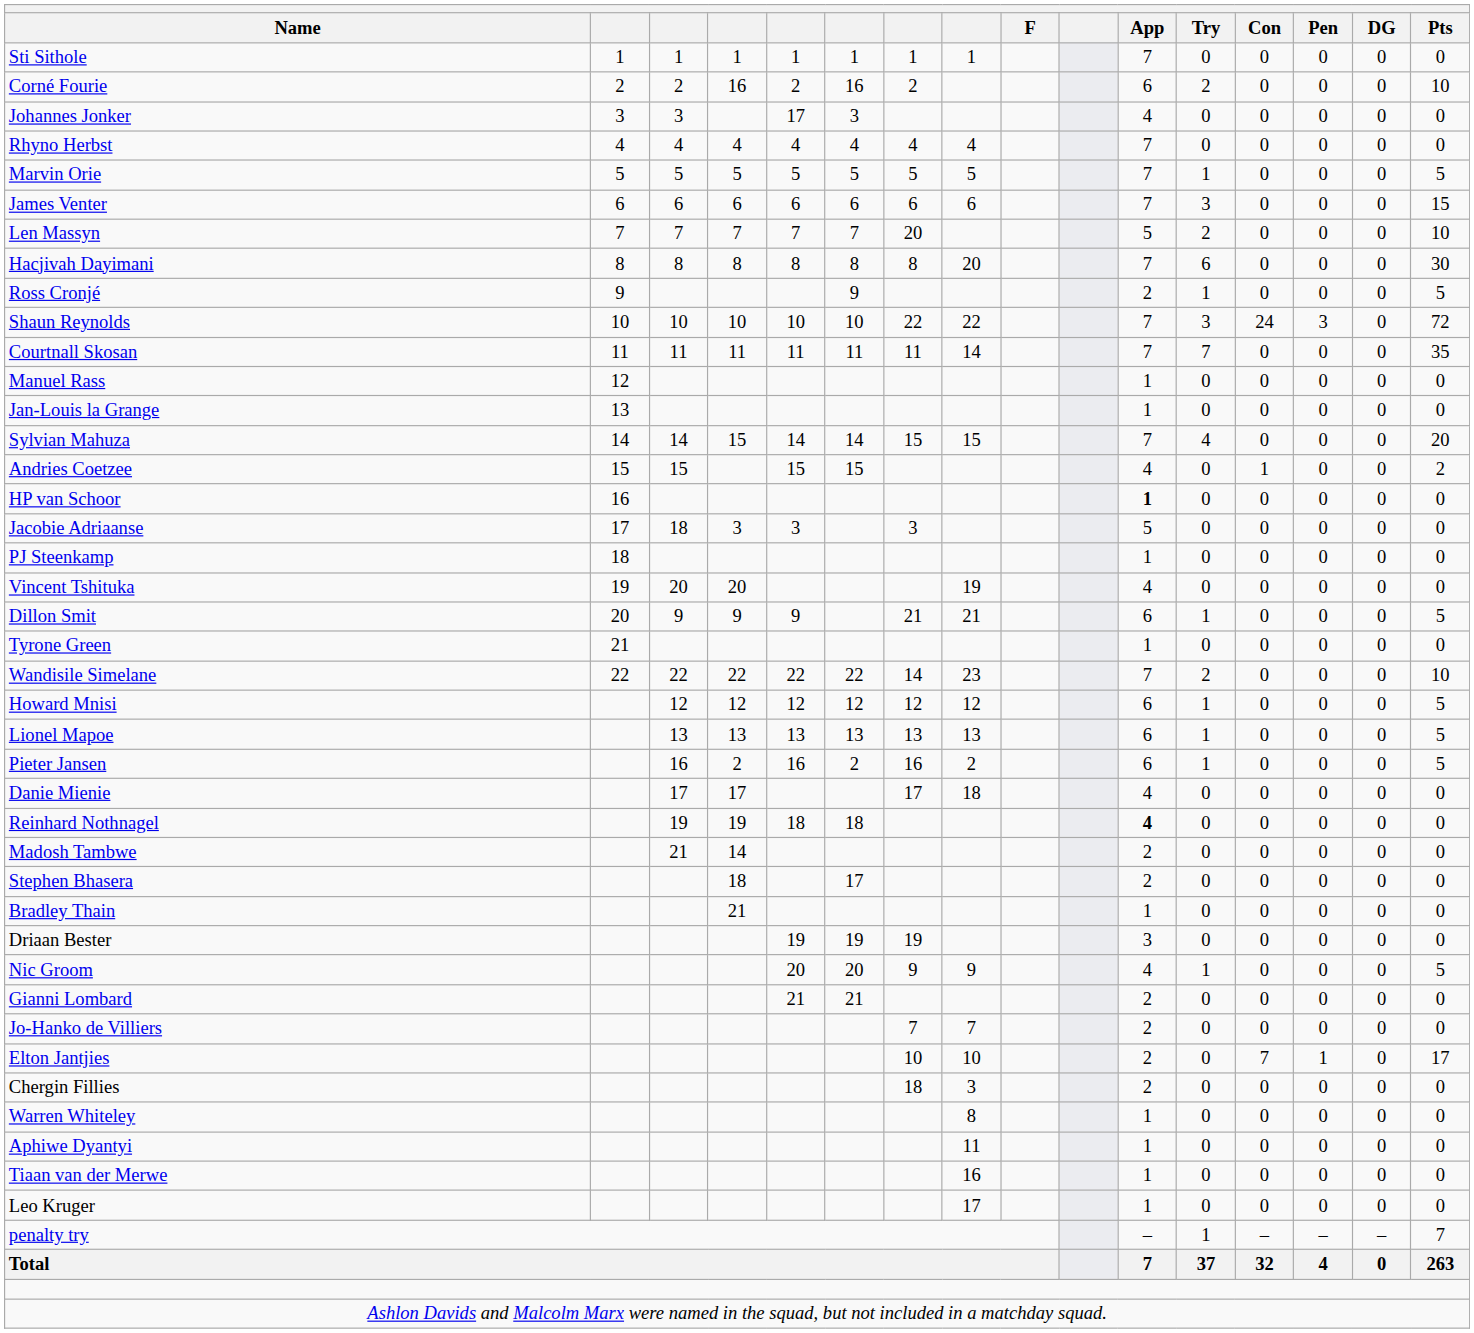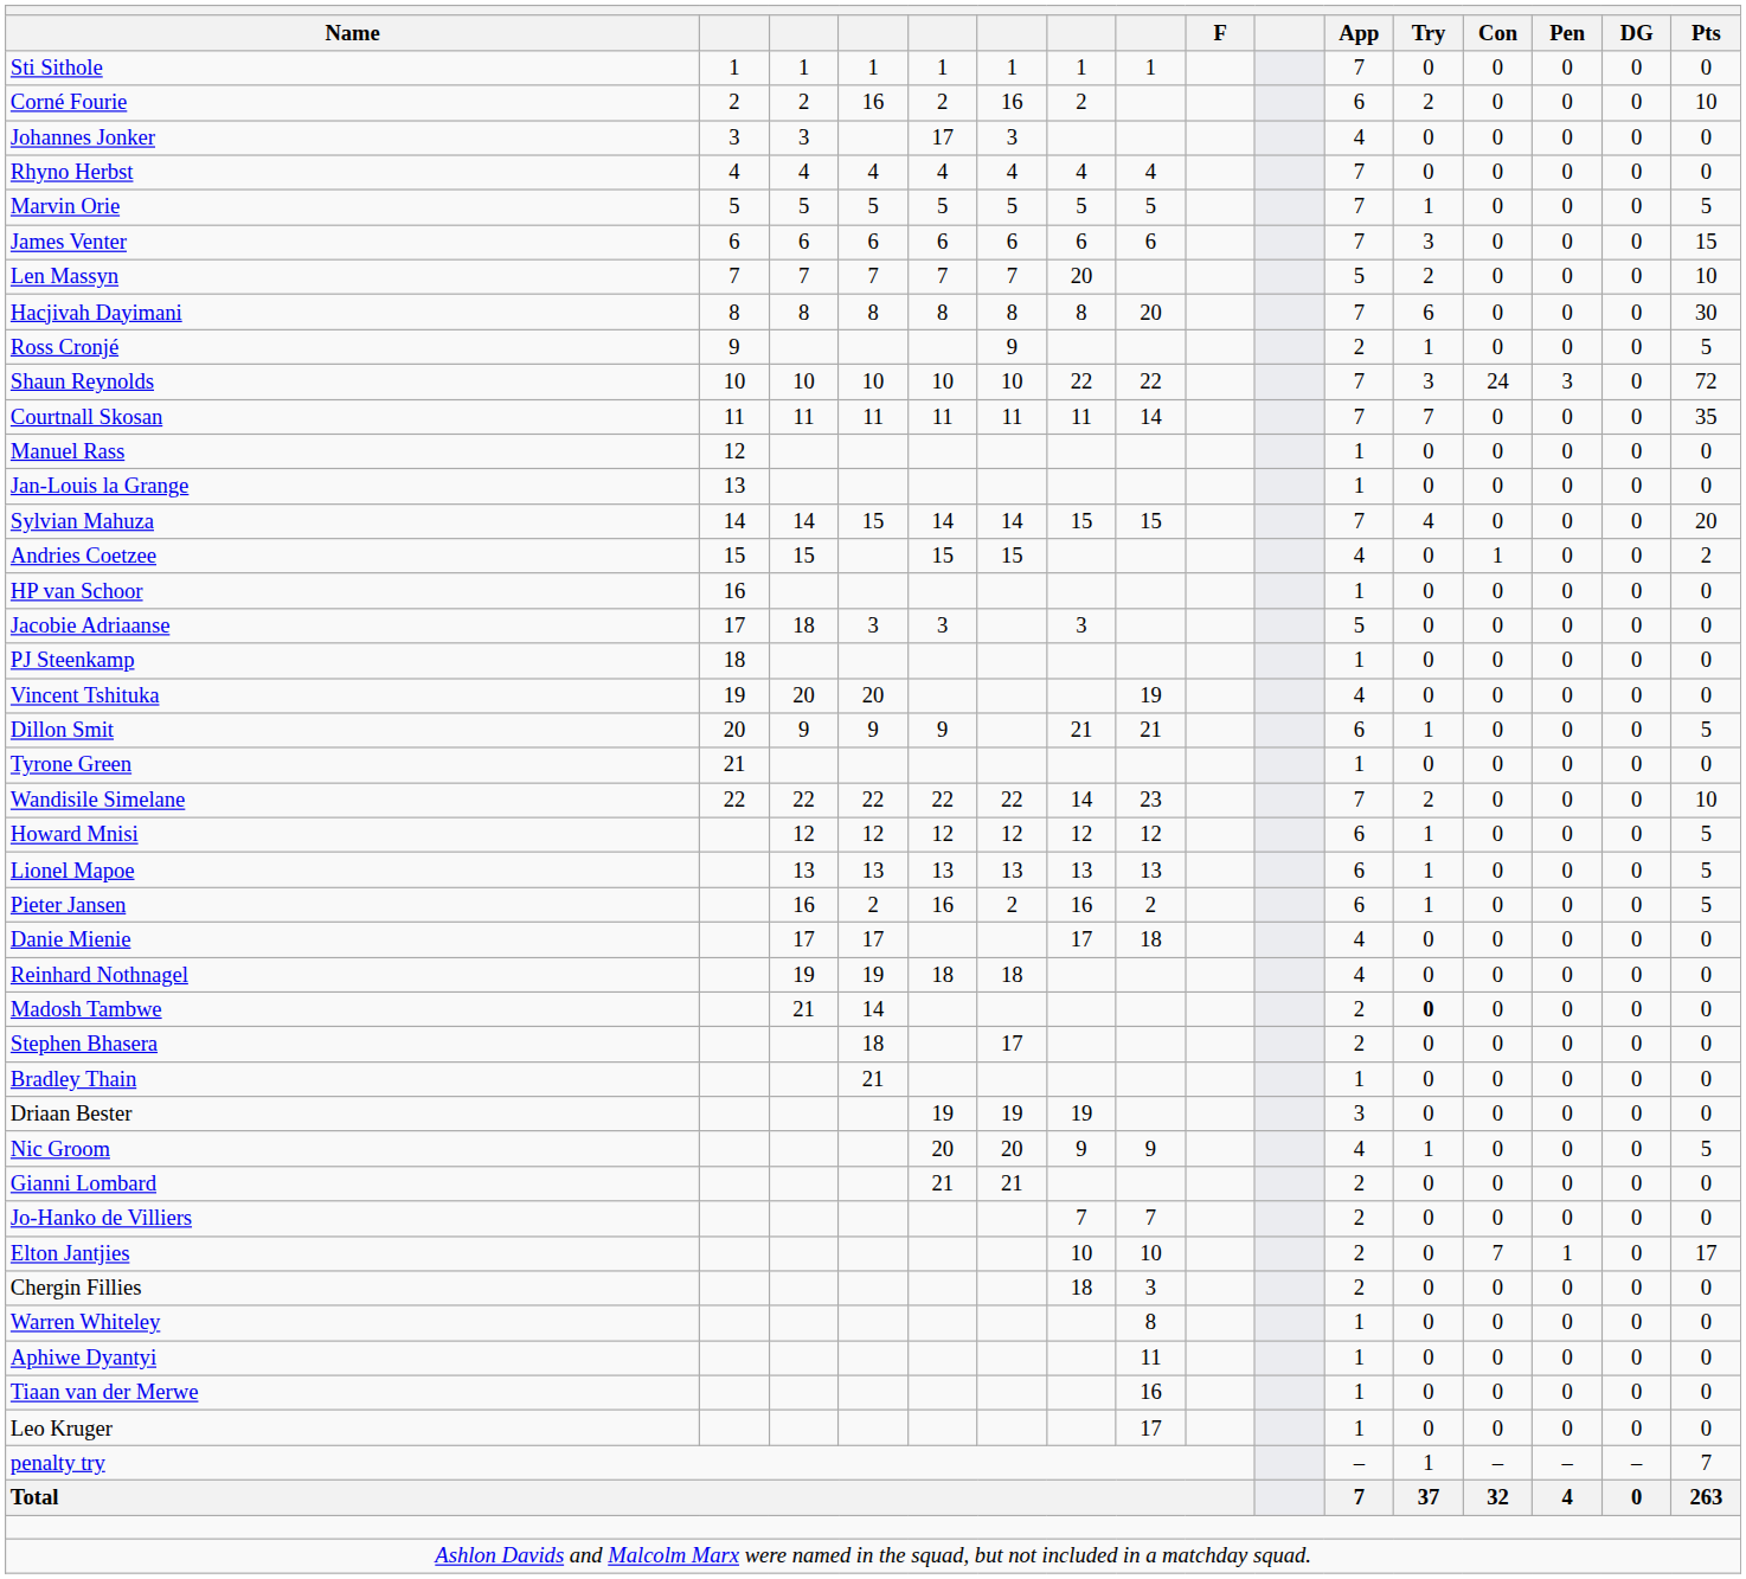HP van Schoor | App: bold -> normal
Reinhard Nothnagel | App: bold -> normal
Madosh Tambwe | Try: normal -> bold
